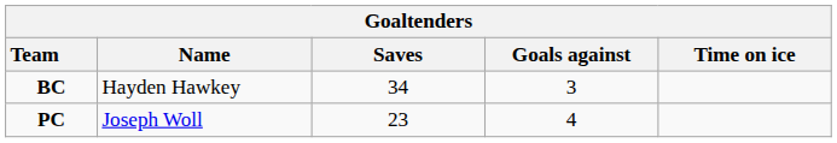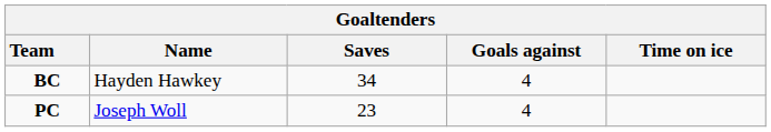BC | Goals against: 3 -> 4
